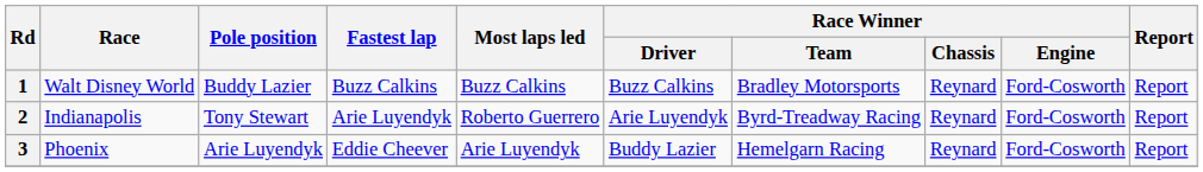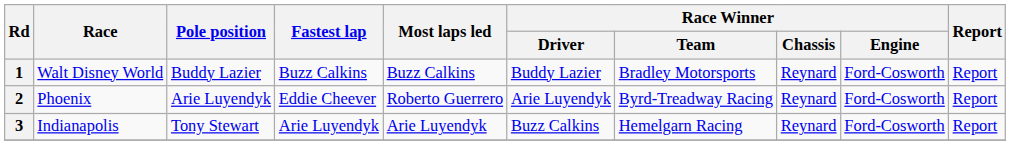1 | Race Winner / Driver: Buzz Calkins -> Buddy Lazier
2 | Race: Indianapolis -> Phoenix
2 | Pole position: Tony Stewart -> Arie Luyendyk
2 | Fastest lap: Arie Luyendyk -> Eddie Cheever
3 | Race: Phoenix -> Indianapolis
3 | Pole position: Arie Luyendyk -> Tony Stewart
3 | Fastest lap: Eddie Cheever -> Arie Luyendyk
3 | Race Winner / Driver: Buddy Lazier -> Buzz Calkins
